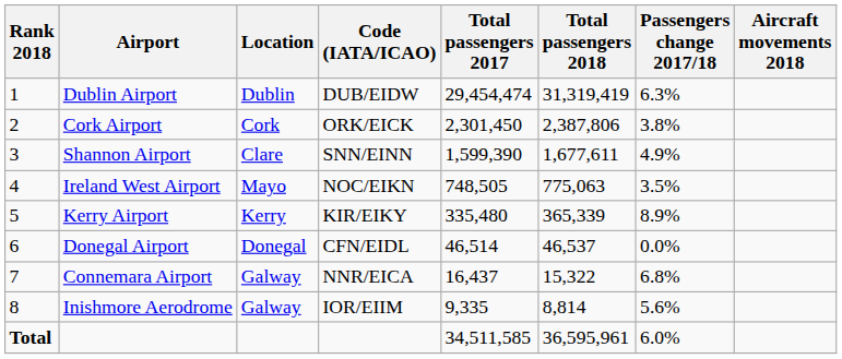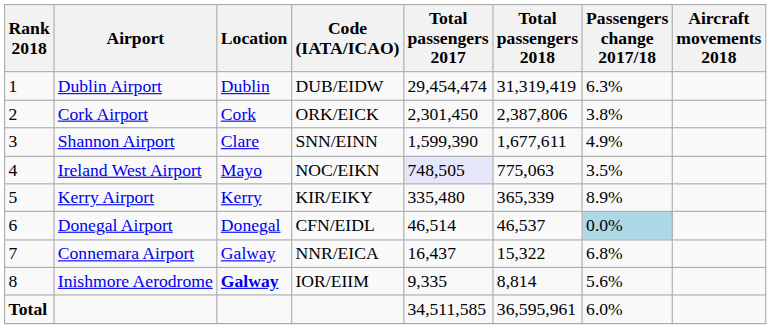Ireland West Airport | Total passengers 2017: no background -> lavender background
Donegal Airport | Passengers change 2017/18: no background -> lightblue background
Inishmore Aerodrome | Location: normal -> bold
